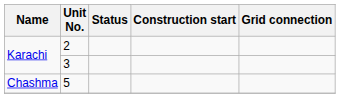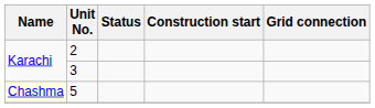5 | Name: no background -> lightyellow background
